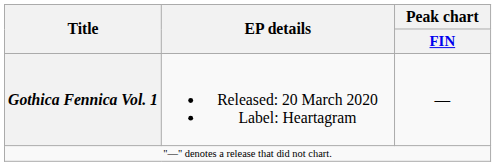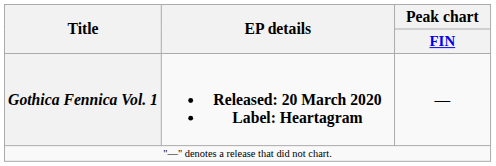Gothica Fennica Vol. 1 | EP details: normal -> bold
